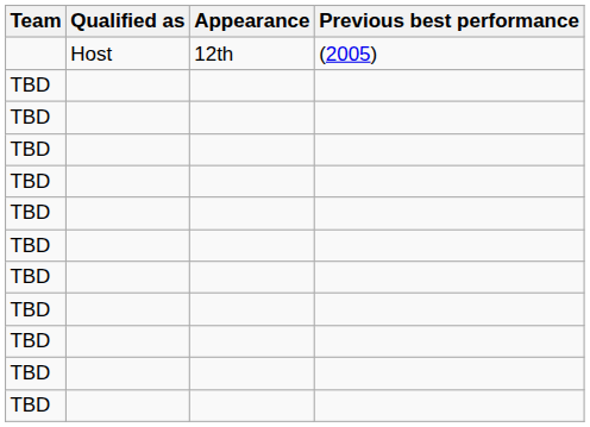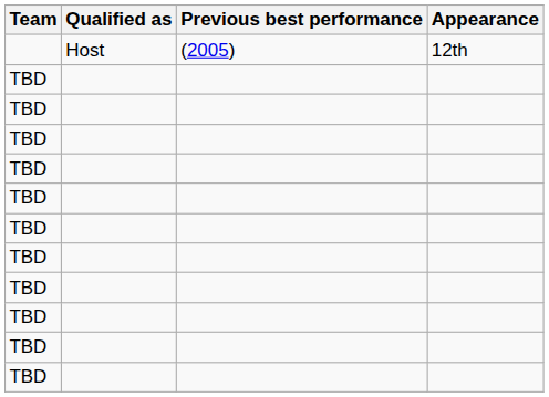columns swapped: Appearance <-> Previous best performance
